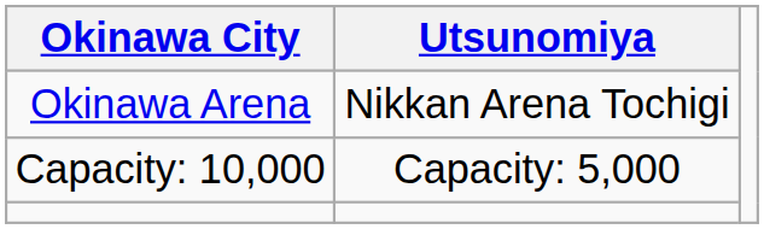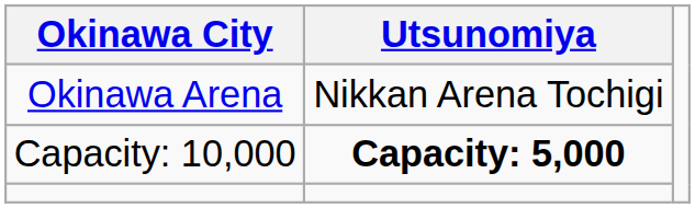Capacity: 10,000 | Utsunomiya: normal -> bold
